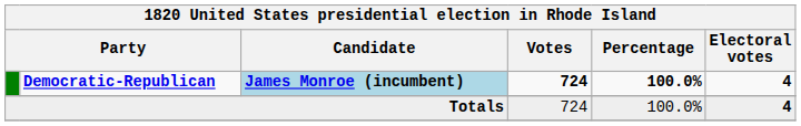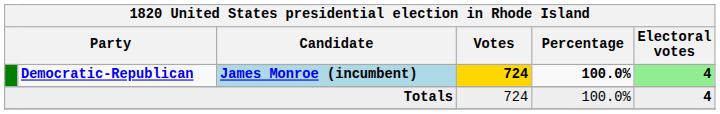row 3 | Votes: no background -> gold background
row 3 | Electoral votes: no background -> lightgreen background
